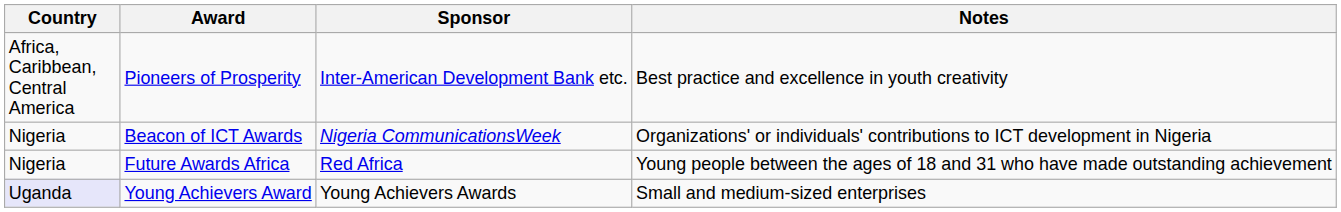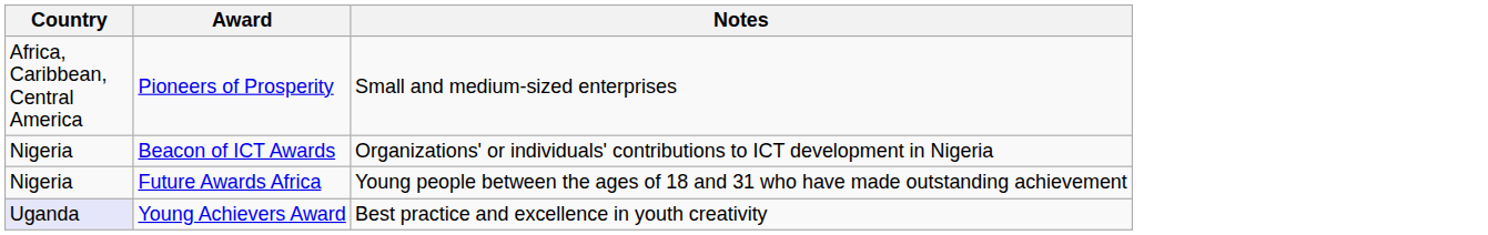- column: Sponsor | Inter-American Development Bank etc. | Nigeria CommunicationsWeek | Red Africa | Young Achievers Awards
Pioneers of Prosperity | Notes: Best practice and excellence in youth creativity -> Small and medium-sized enterprises
Young Achievers Award | Notes: Small and medium-sized enterprises -> Best practice and excellence in youth creativity
